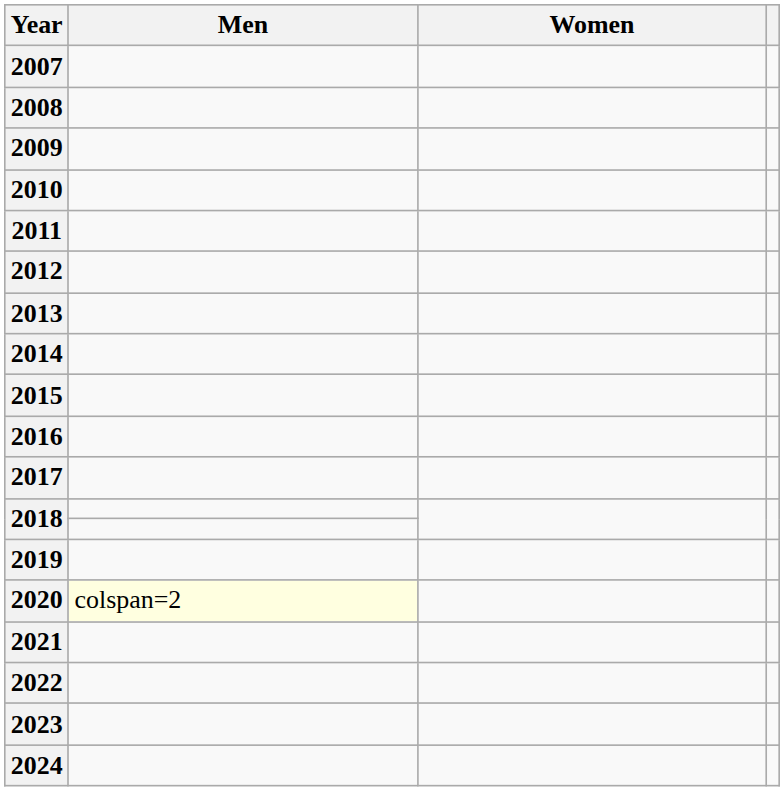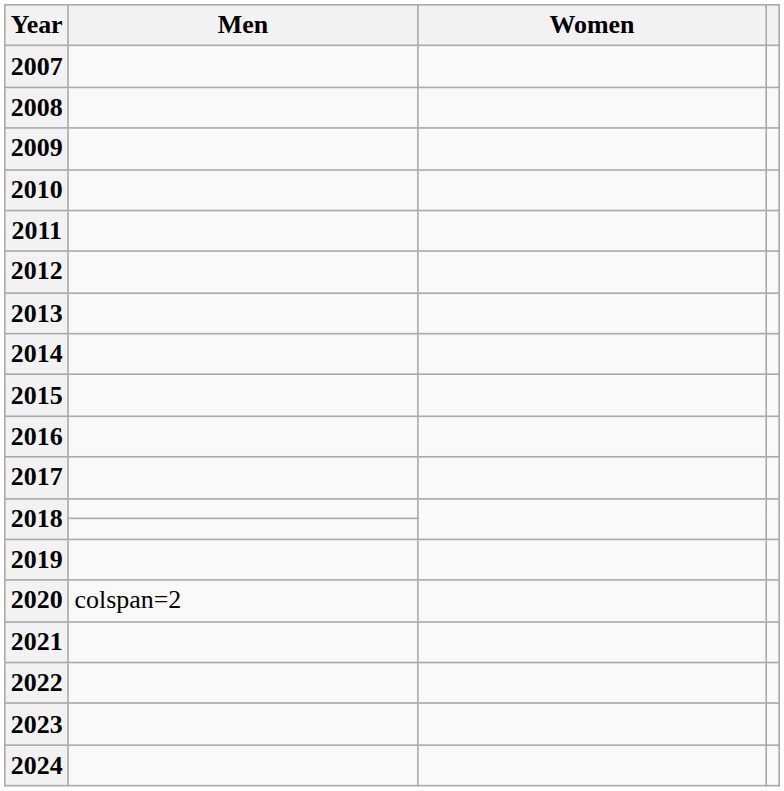2020 | Men: lightyellow background -> no background
